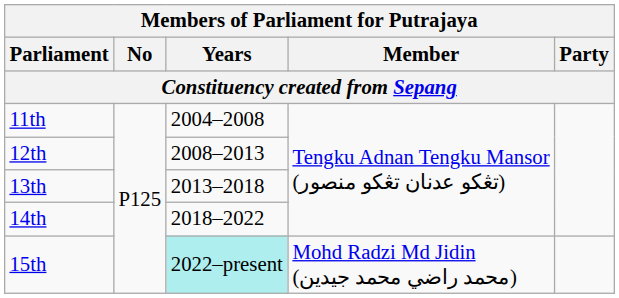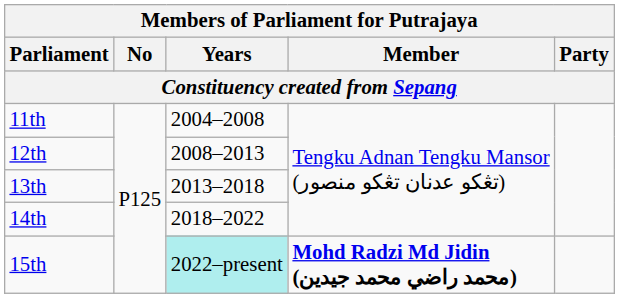15th | Member: normal -> bold
